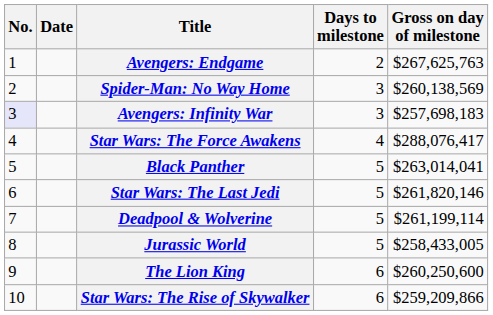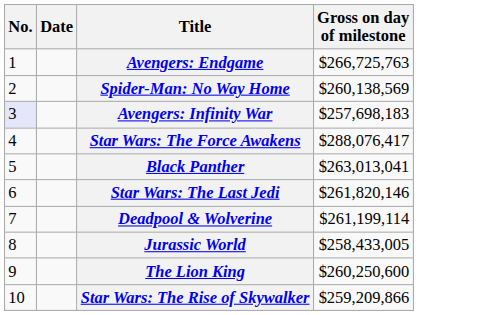- column: Days to milestone | 2 | 3 | 3 | 4 | 5 | 5 | 5 | 5 | 6 | 6
Avengers: Endgame | Gross on day of milestone: $267,625,763 -> $266,725,763
Black Panther | Gross on day of milestone: $263,014,041 -> $263,013,041
